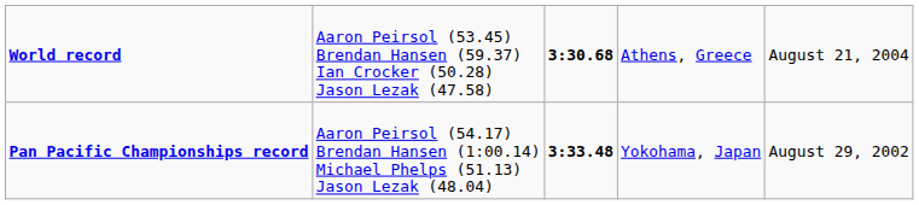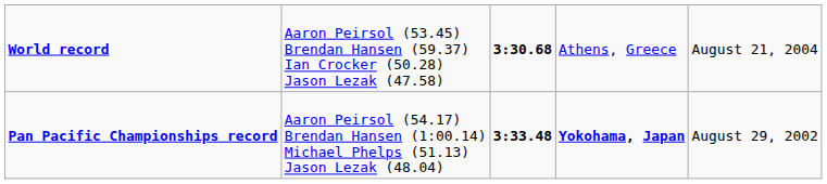Pan Pacific Championships record | column 4: normal -> bold
